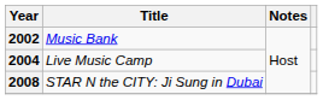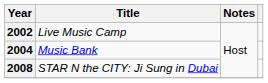2002 | Title: Music Bank -> Live Music Camp
2004 | Title: Live Music Camp -> Music Bank
